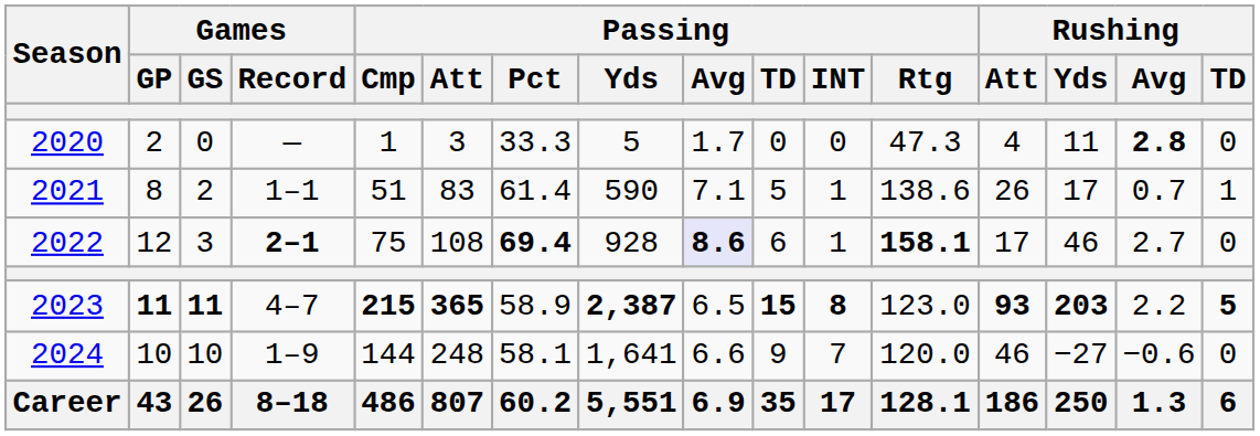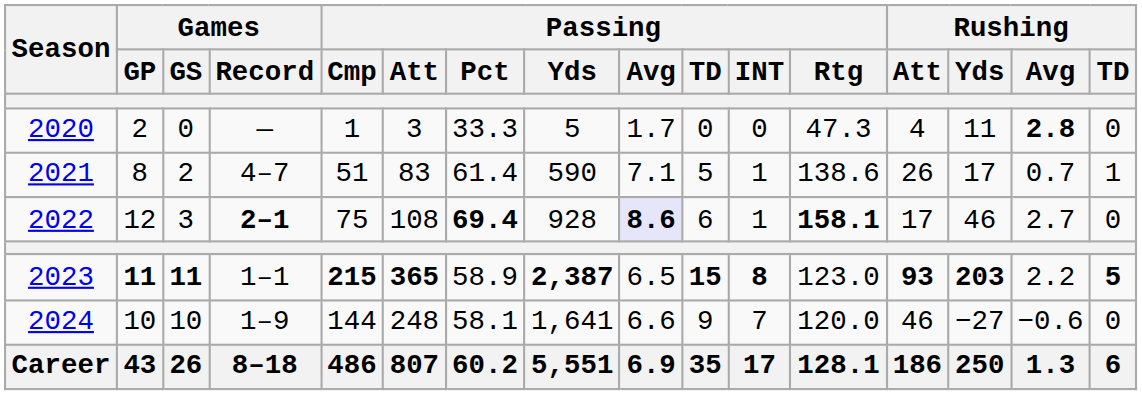2021 | Games / Record: 1–1 -> 4–7
2023 | Games / Record: 4–7 -> 1–1
